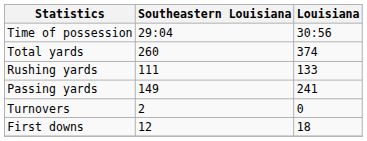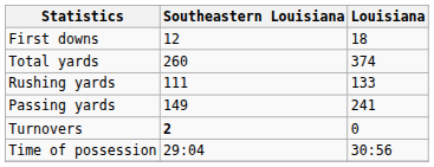rows swapped: First downs <-> Time of possession
Turnovers | Southeastern Louisiana: normal -> bold
